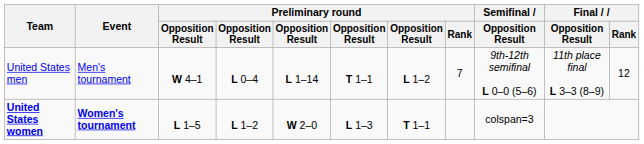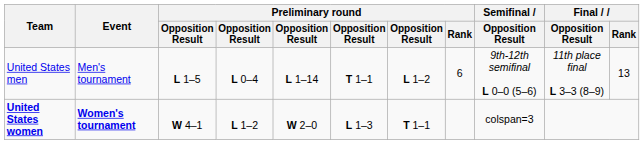United States men | column 3: W 4–1 -> L 1–5
United States men | Preliminary round / Rank: 7 -> 6
United States men | Final / Rank: 12 -> 13
United States women | column 3: L 1–5 -> W 4–1
